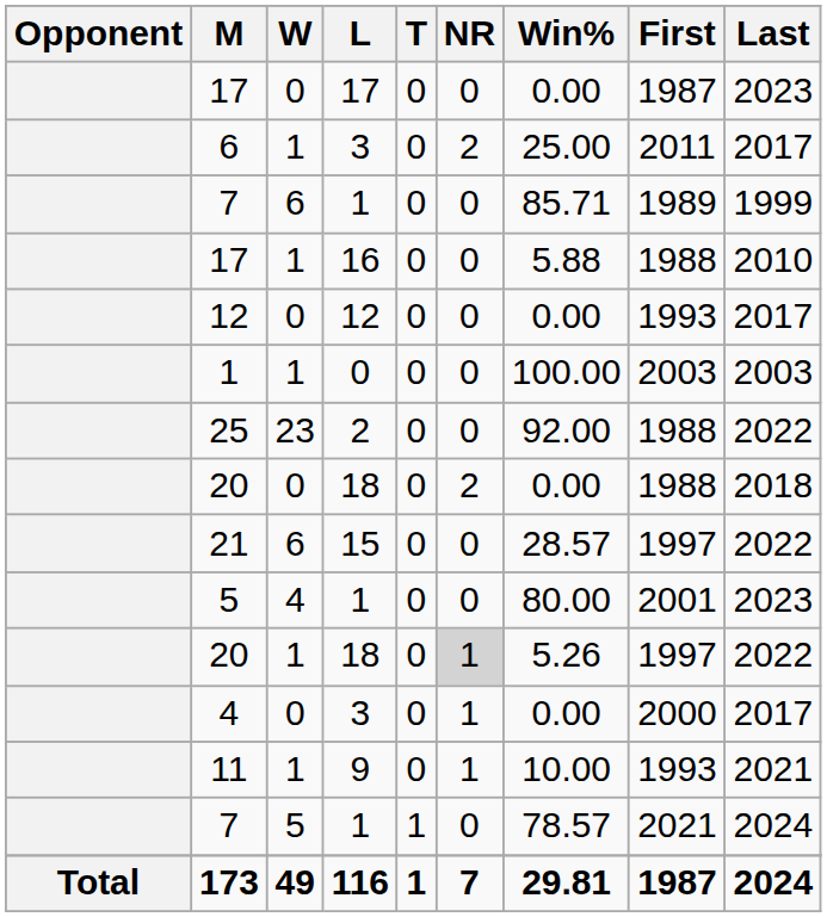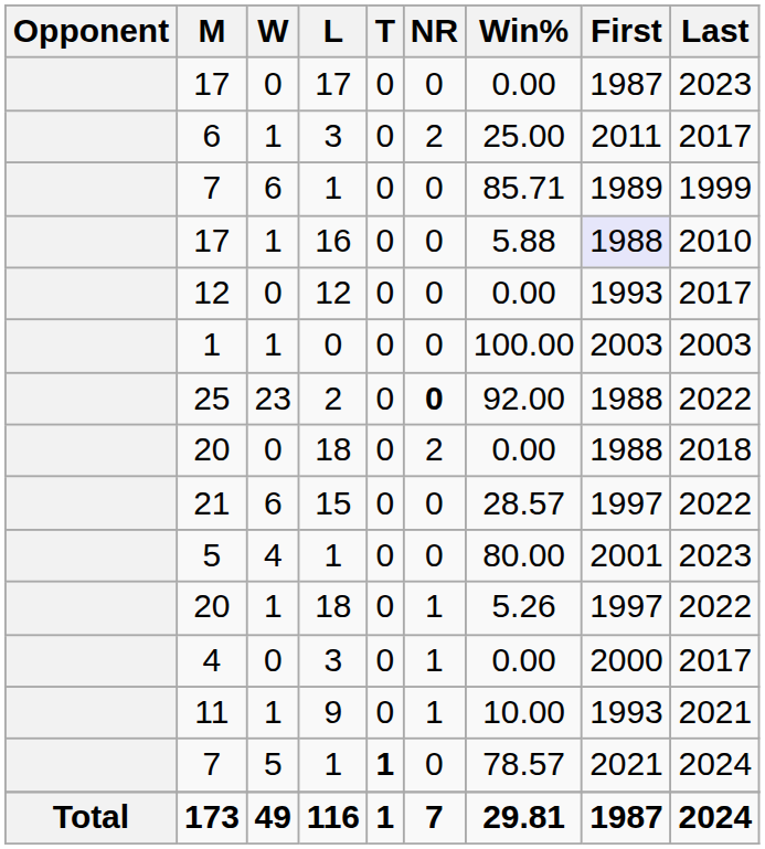17 / 1 | First: no background -> lavender background
25 | NR: normal -> bold
20 / 1 | NR: lightgrey background -> no background
7 / 5 | T: normal -> bold
